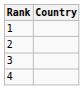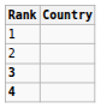3 | Rank: normal -> bold
4 | Rank: normal -> bold
